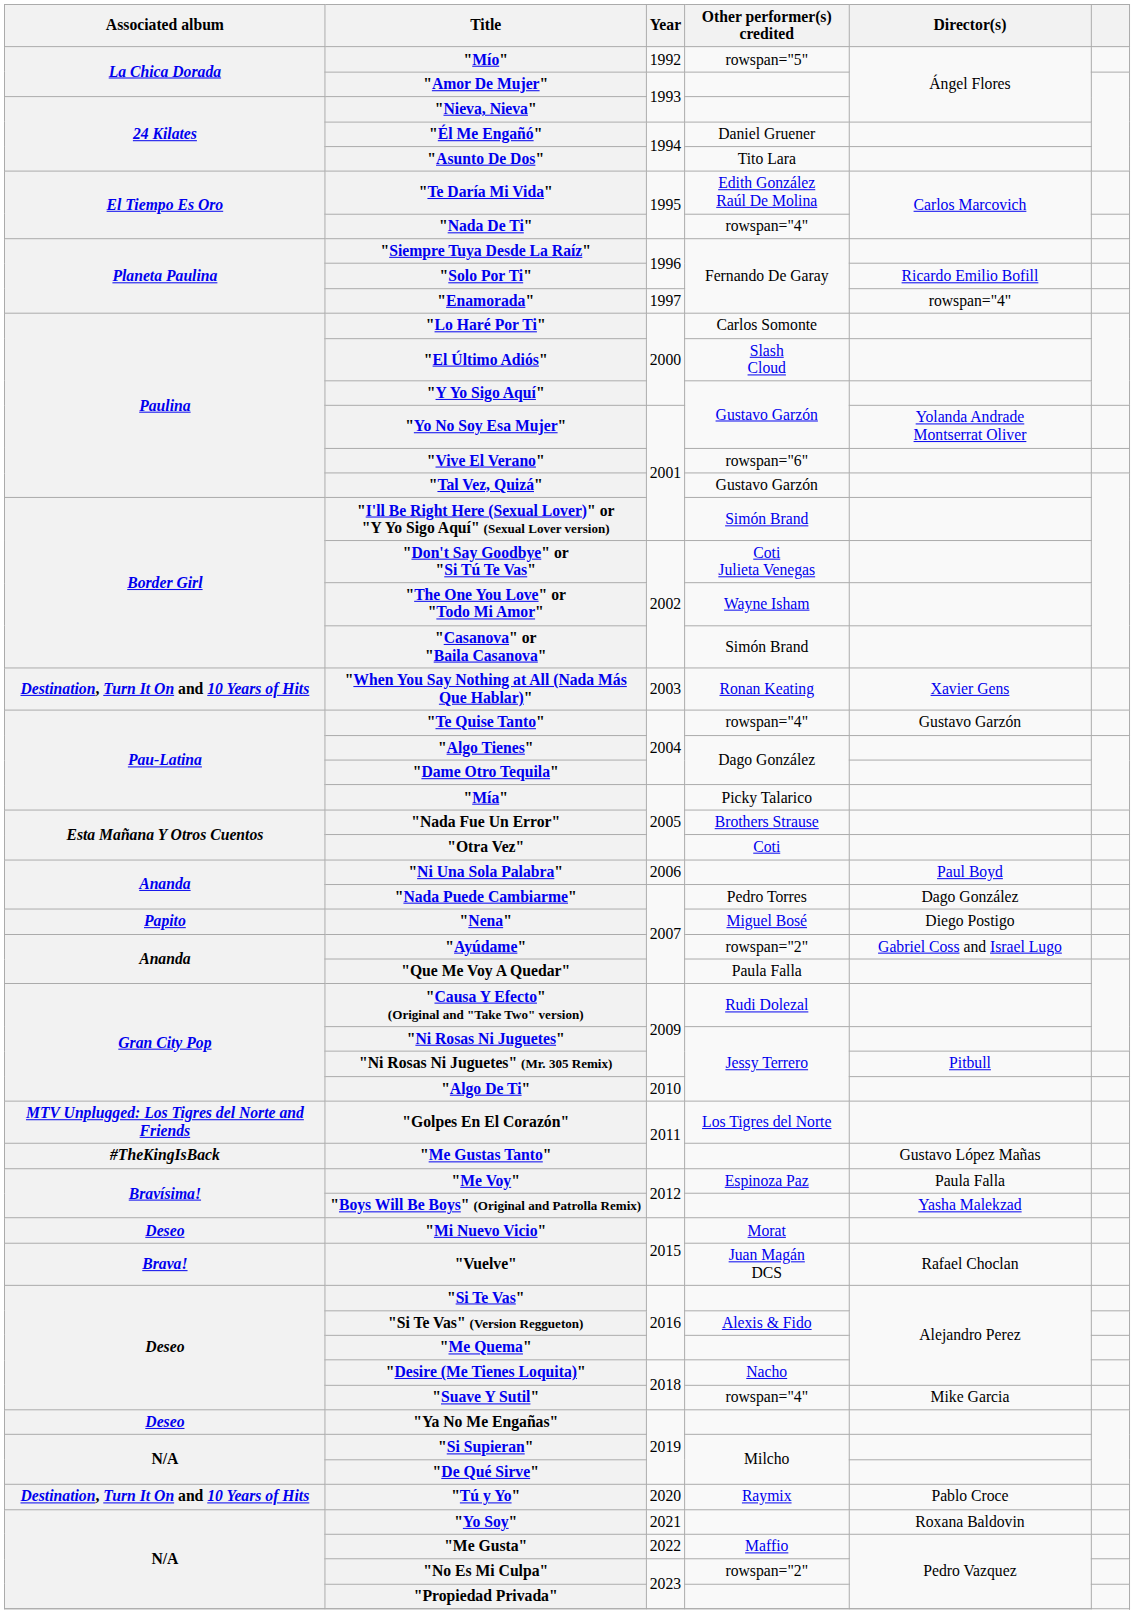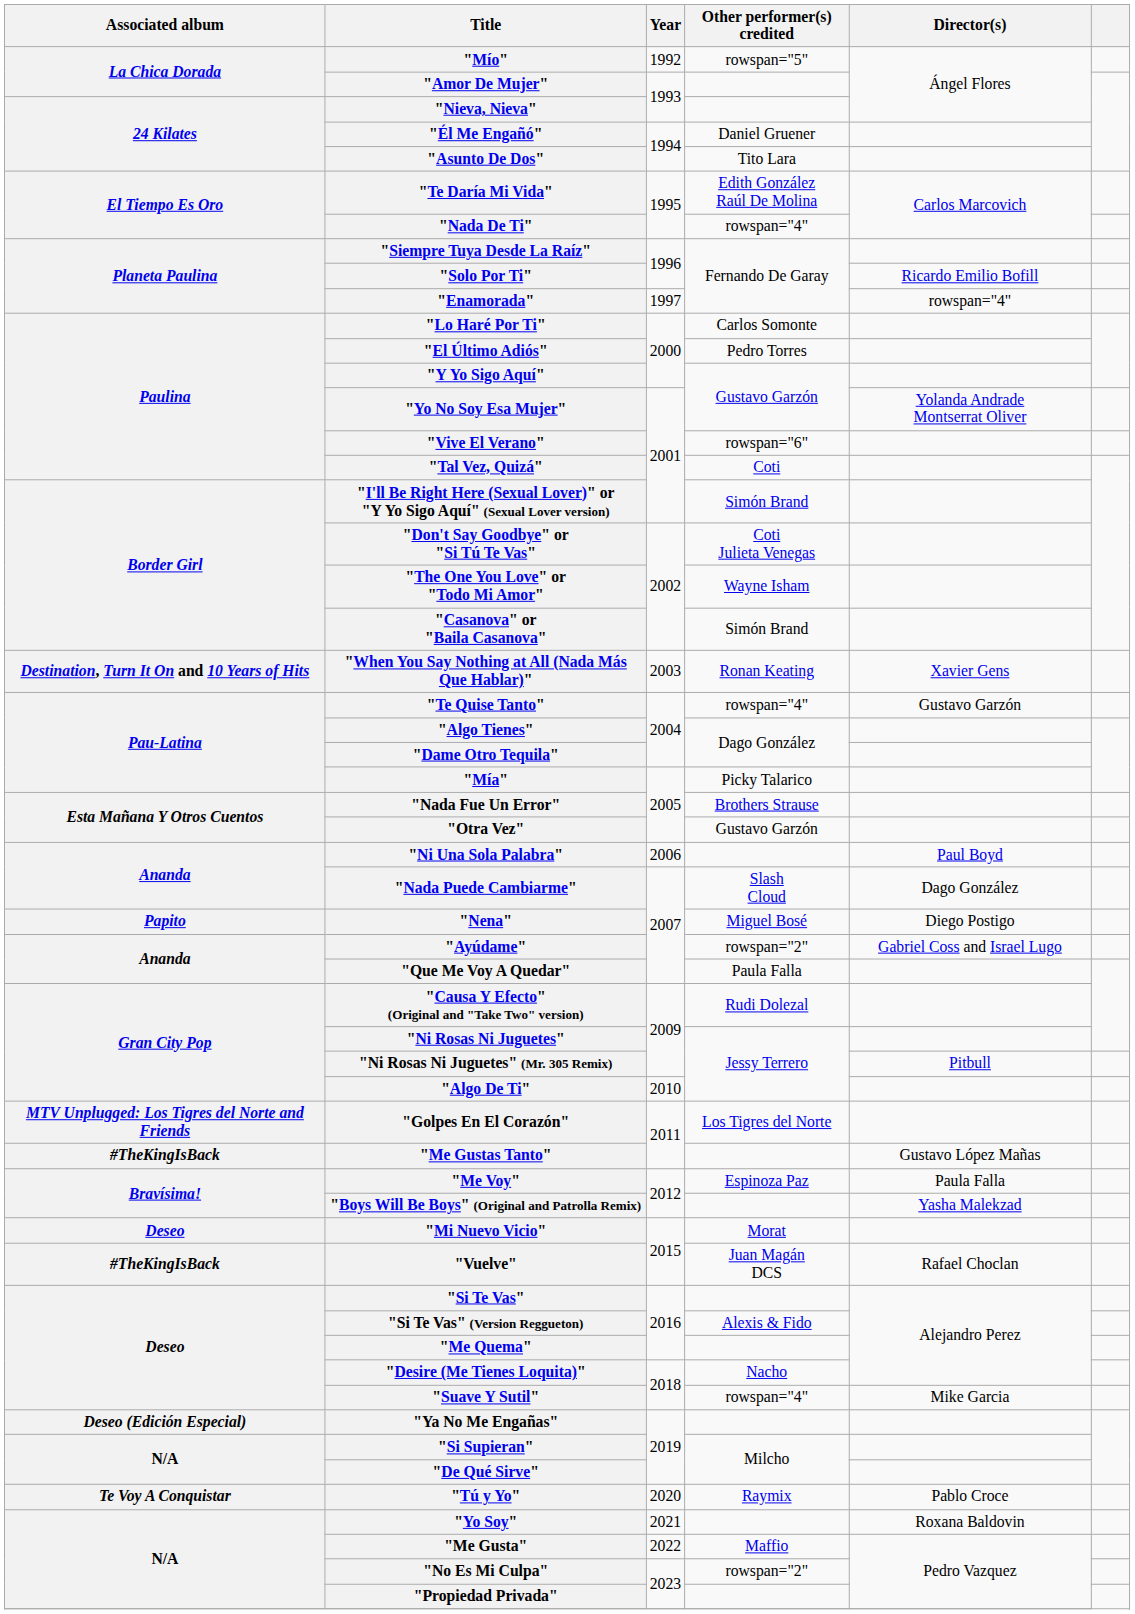"El Último Adiós" | Other performer(s) credited: Slash Cloud -> Pedro Torres
"Tal Vez, Quizá" | Other performer(s) credited: Gustavo Garzón -> Coti
"Otra Vez" | Other performer(s) credited: Coti -> Gustavo Garzón
"Nada Puede Cambiarme" | Other performer(s) credited: Pedro Torres -> Slash Cloud
"Vuelve" | Associated album: Brava! -> #TheKingIsBack
"Ya No Me Engañas" | Associated album: Deseo -> Deseo (Edición Especial)
"Tú y Yo" | Associated album: Destination, Turn It On and 10 Years of Hits -> Te Voy A Conquistar
